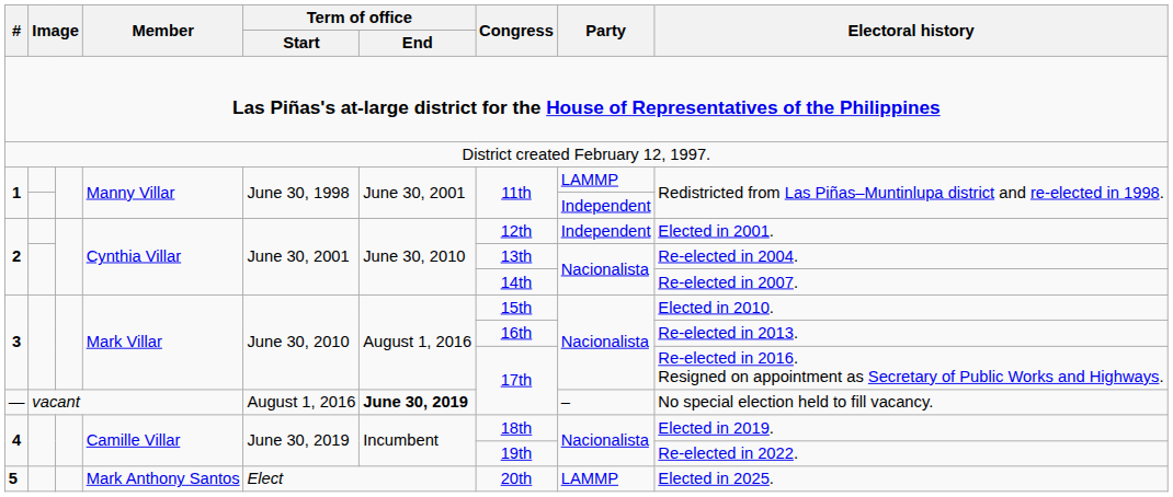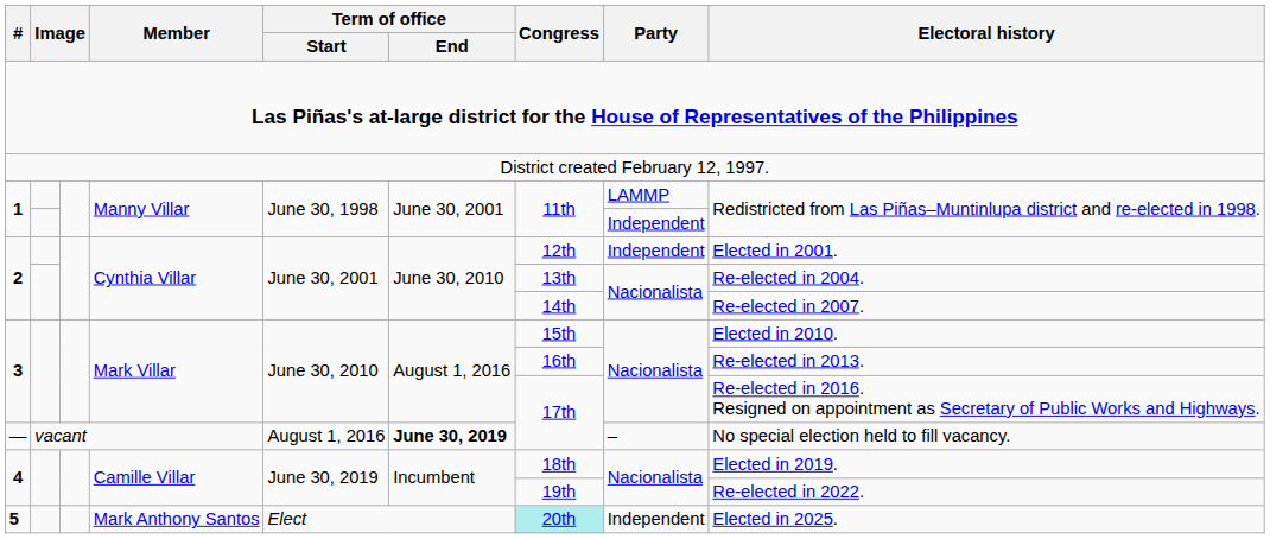5 | Congress: no background -> paleturquoise background
5 | Party: LAMMP -> Independent
